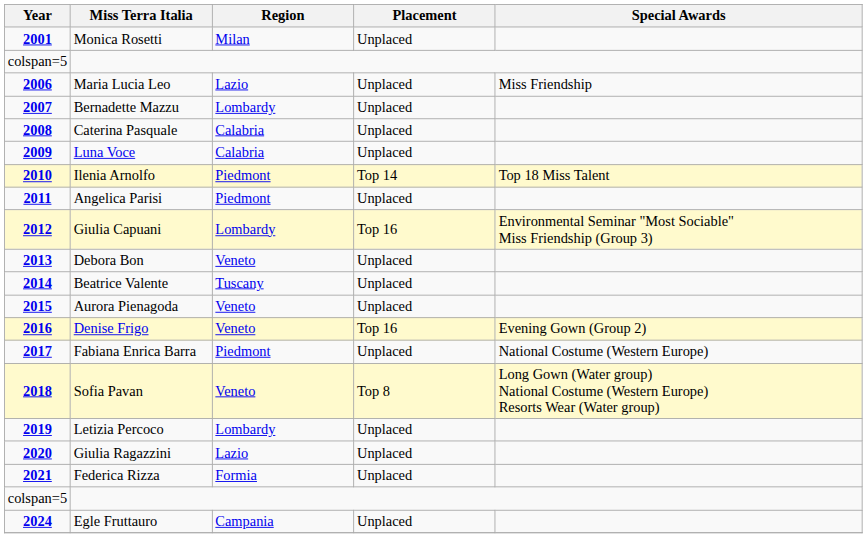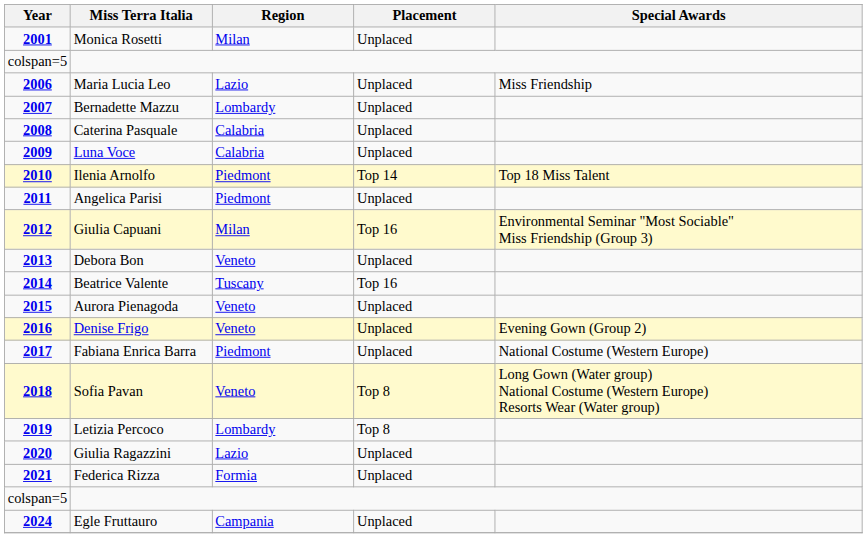Giulia Capuani | Region: Lombardy -> Milan
Beatrice Valente | Placement: Unplaced -> Top 16
Denise Frigo | Placement: Top 16 -> Unplaced
Letizia Percoco | Placement: Unplaced -> Top 8
